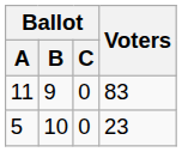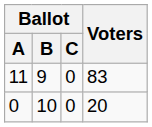row 4 | Ballot / A: 5 -> 0
row 4 | Voters: 23 -> 20
